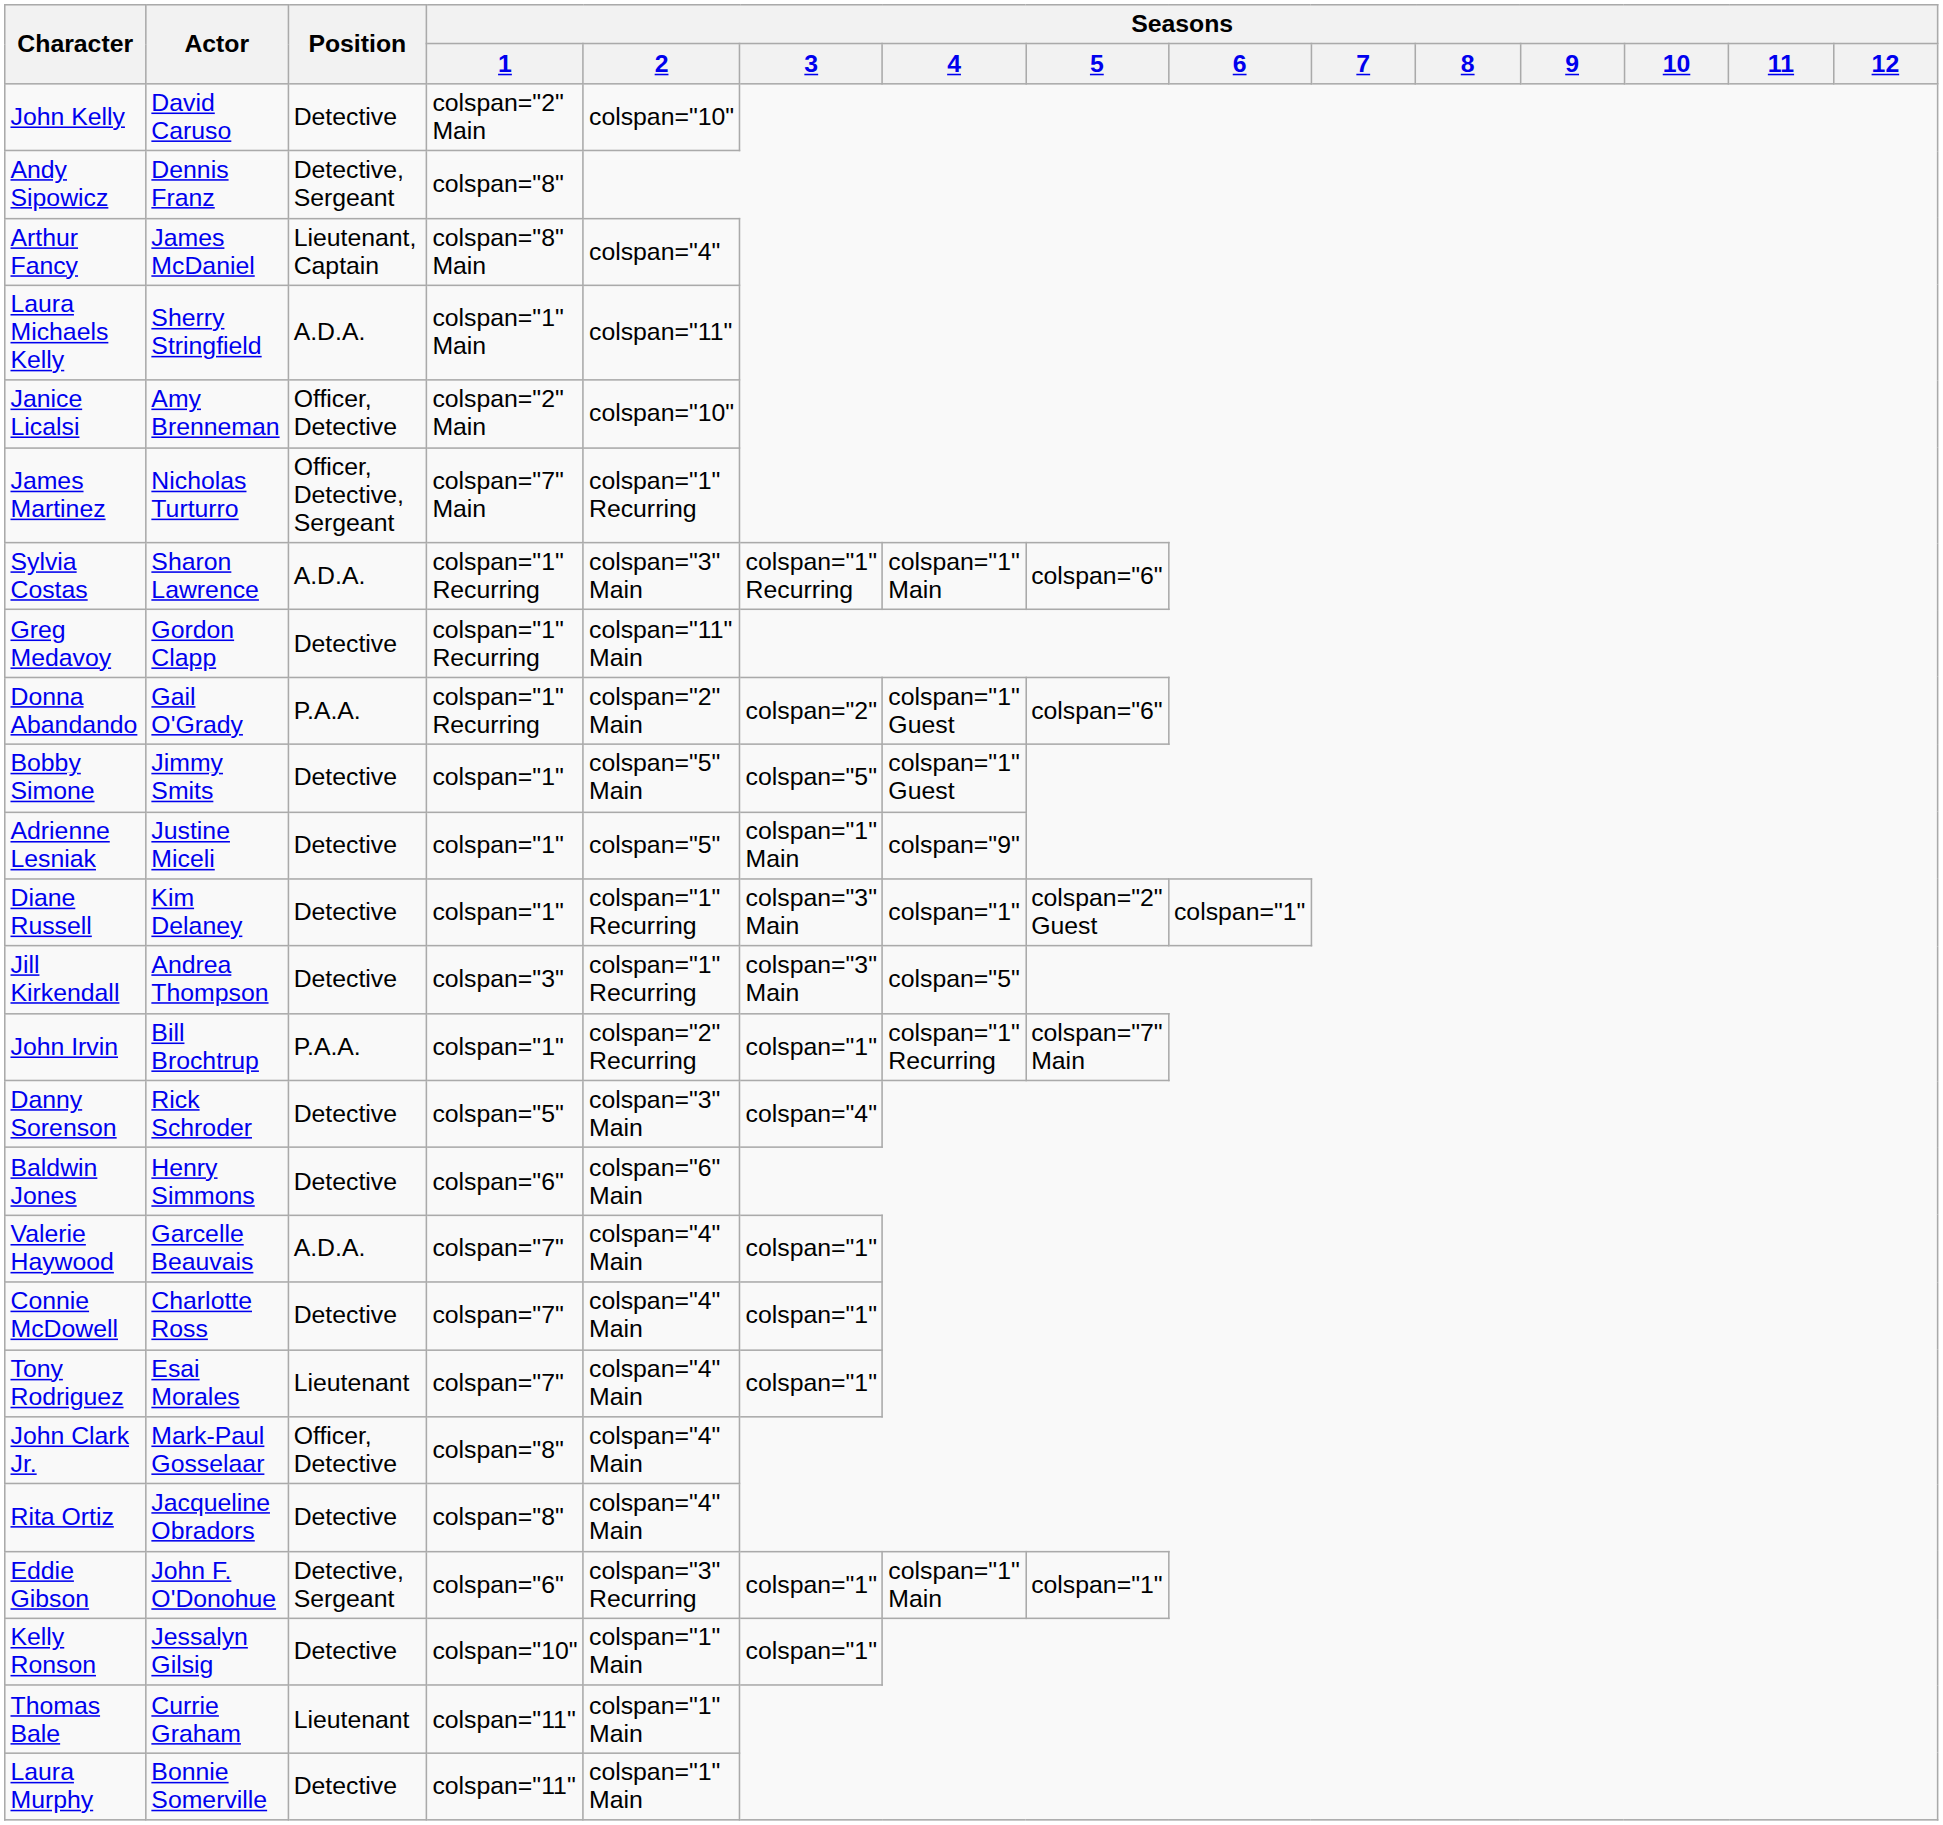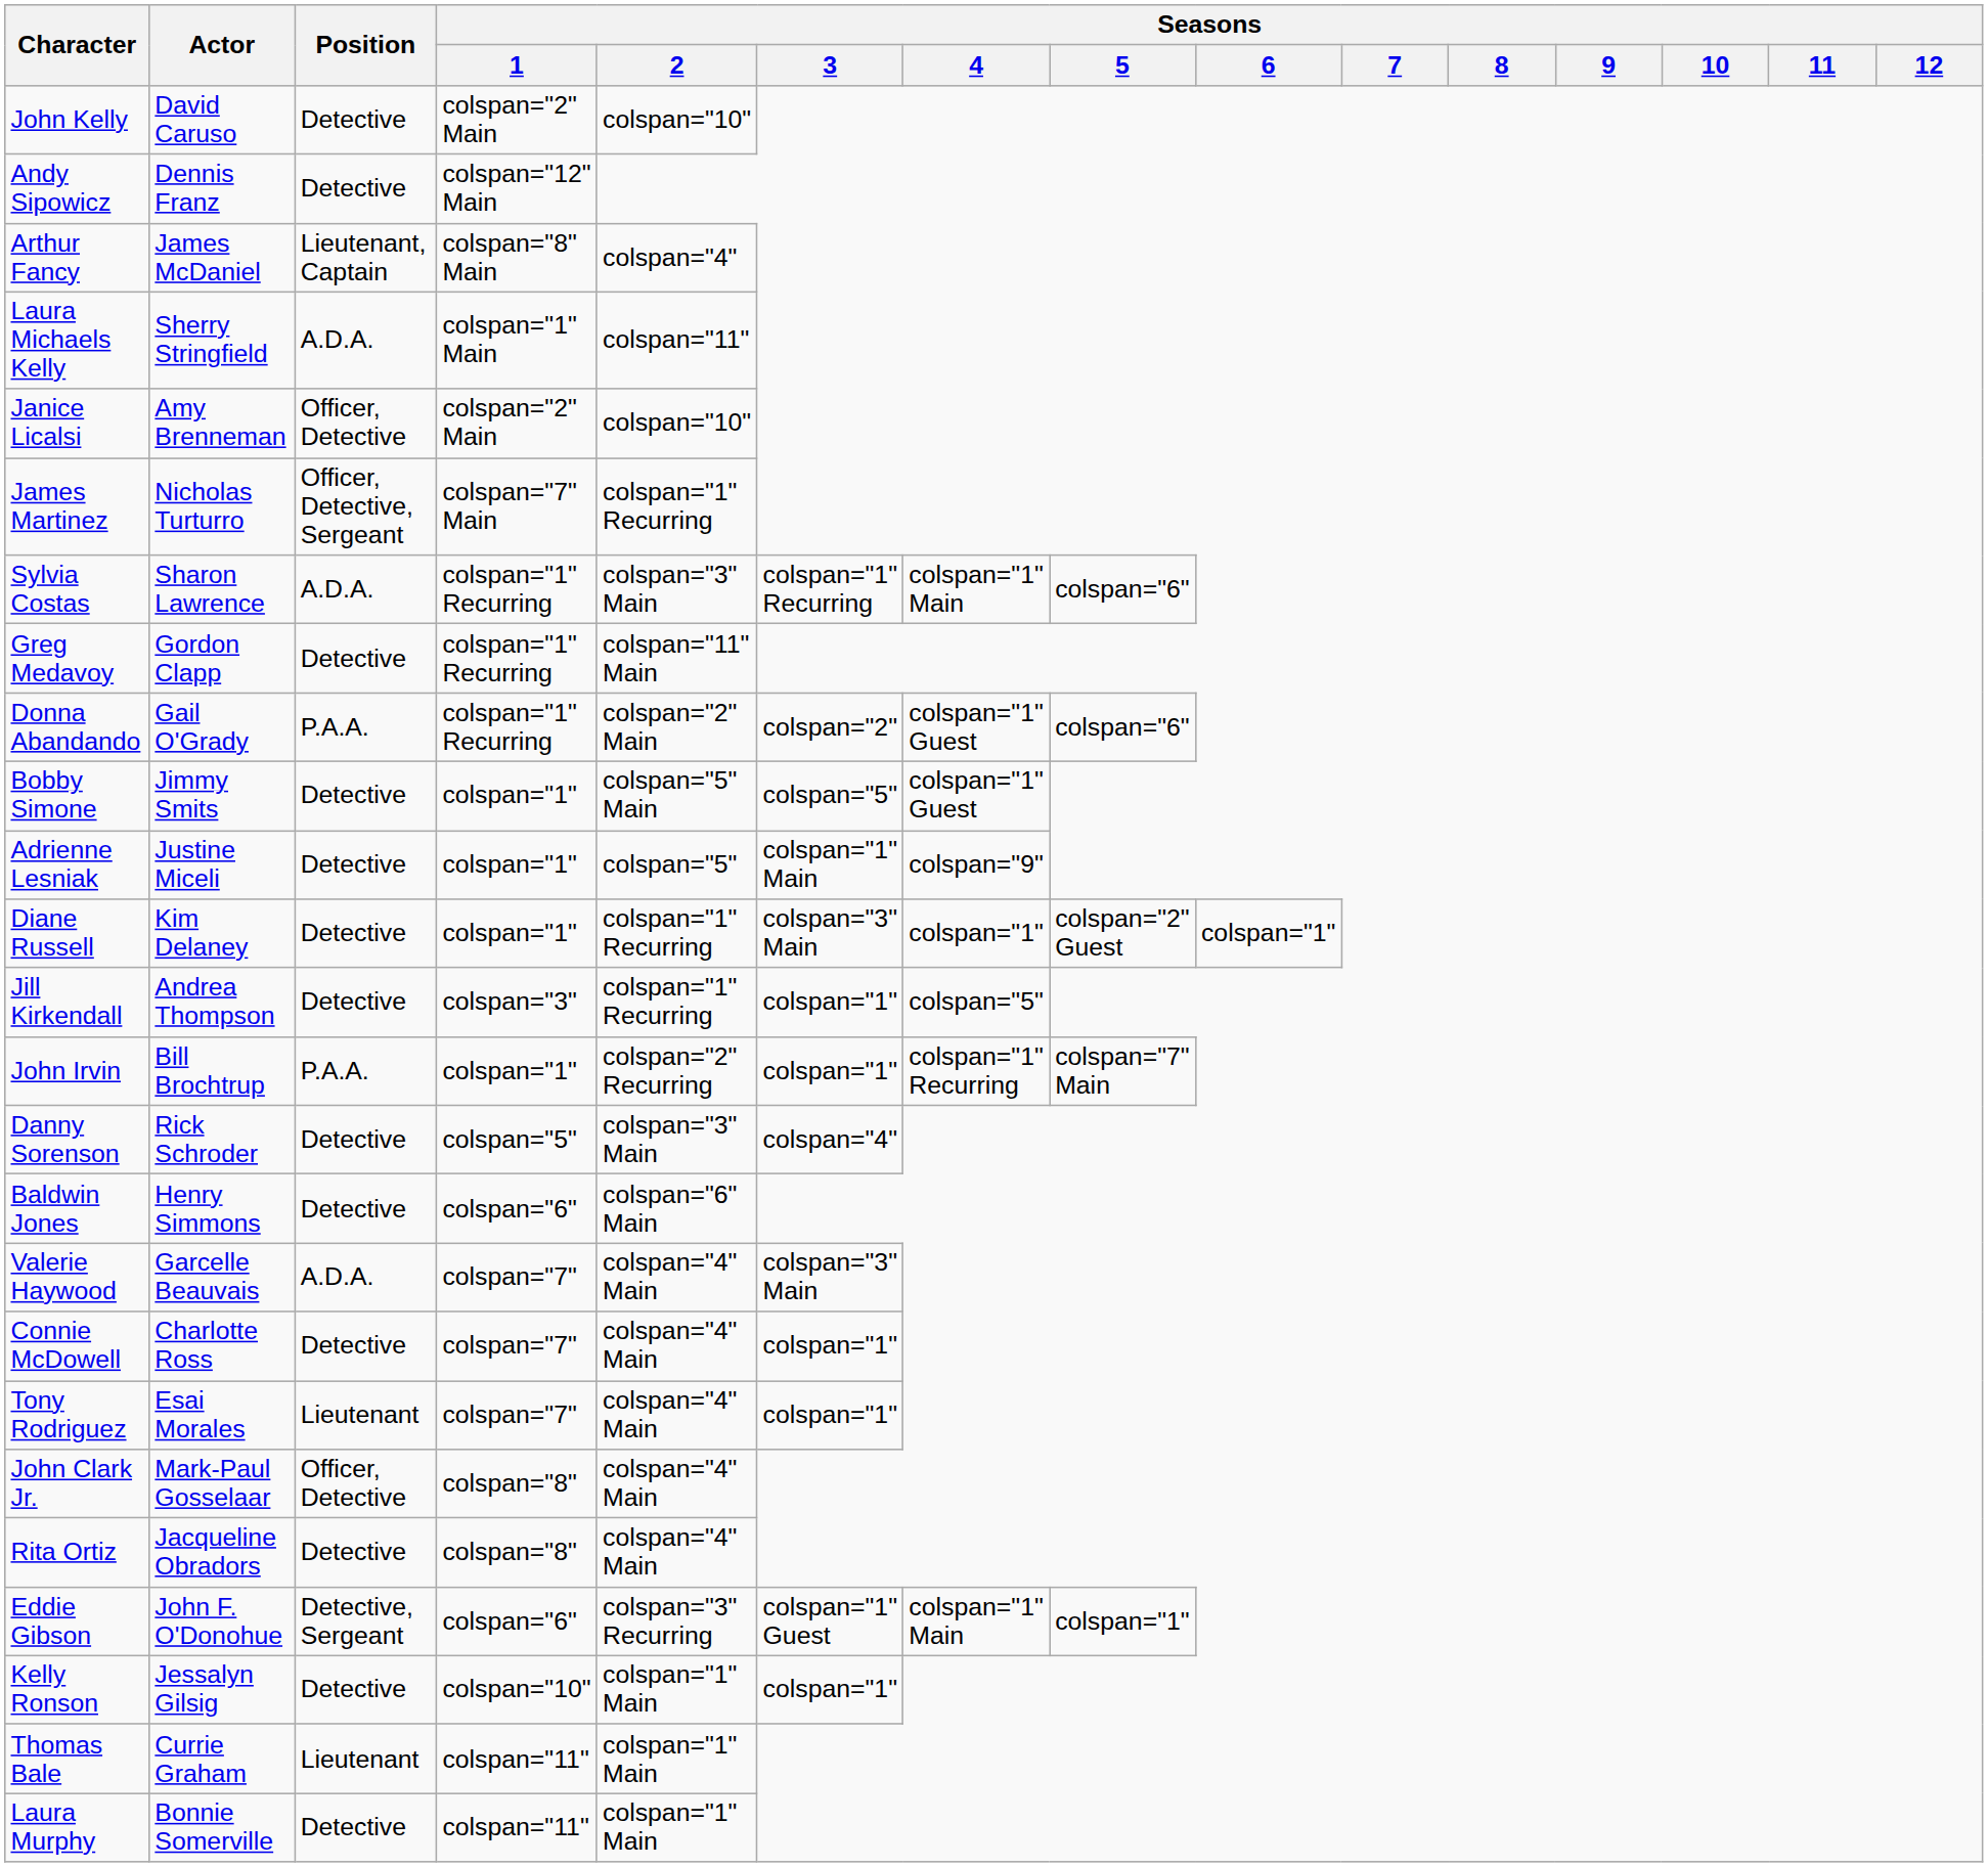Andy Sipowicz | Position: Detective, Sergeant -> Detective
Andy Sipowicz | Seasons / 1: colspan="8" -> colspan="12" Main
Jill Kirkendall | Seasons / 3: colspan="3" Main -> colspan="1"
Valerie Haywood | Seasons / 3: colspan="1" -> colspan="3" Main
Eddie Gibson | Seasons / 3: colspan="1" -> colspan="1" Guest
